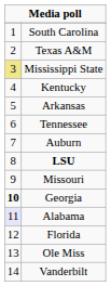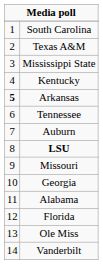Mississippi State | column 1: khaki background -> no background
Arkansas | column 1: normal -> bold
Georgia | column 1: bold -> normal
Alabama | column 1: lavender background -> no background
